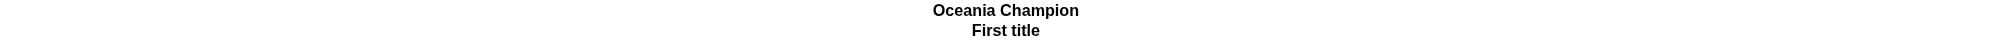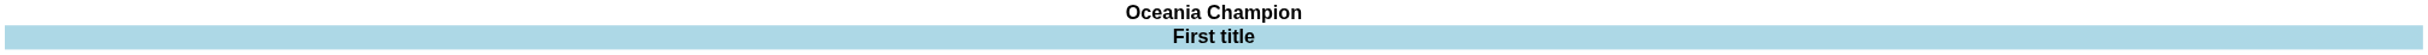row 2 | column 1: no background -> lightblue background
